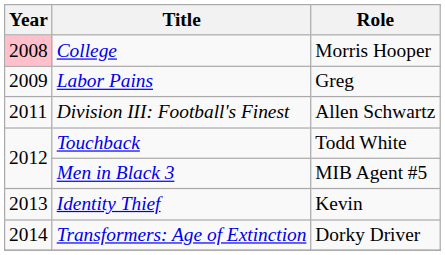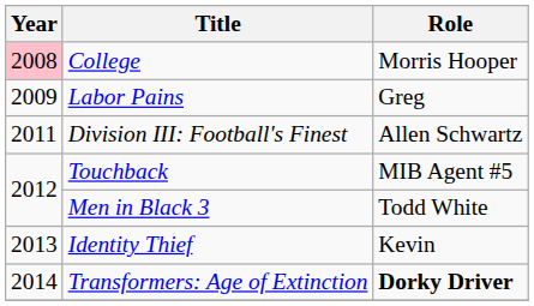Touchback | Role: Todd White -> MIB Agent #5
Men in Black 3 | Role: MIB Agent #5 -> Todd White
Transformers: Age of Extinction | Role: normal -> bold
